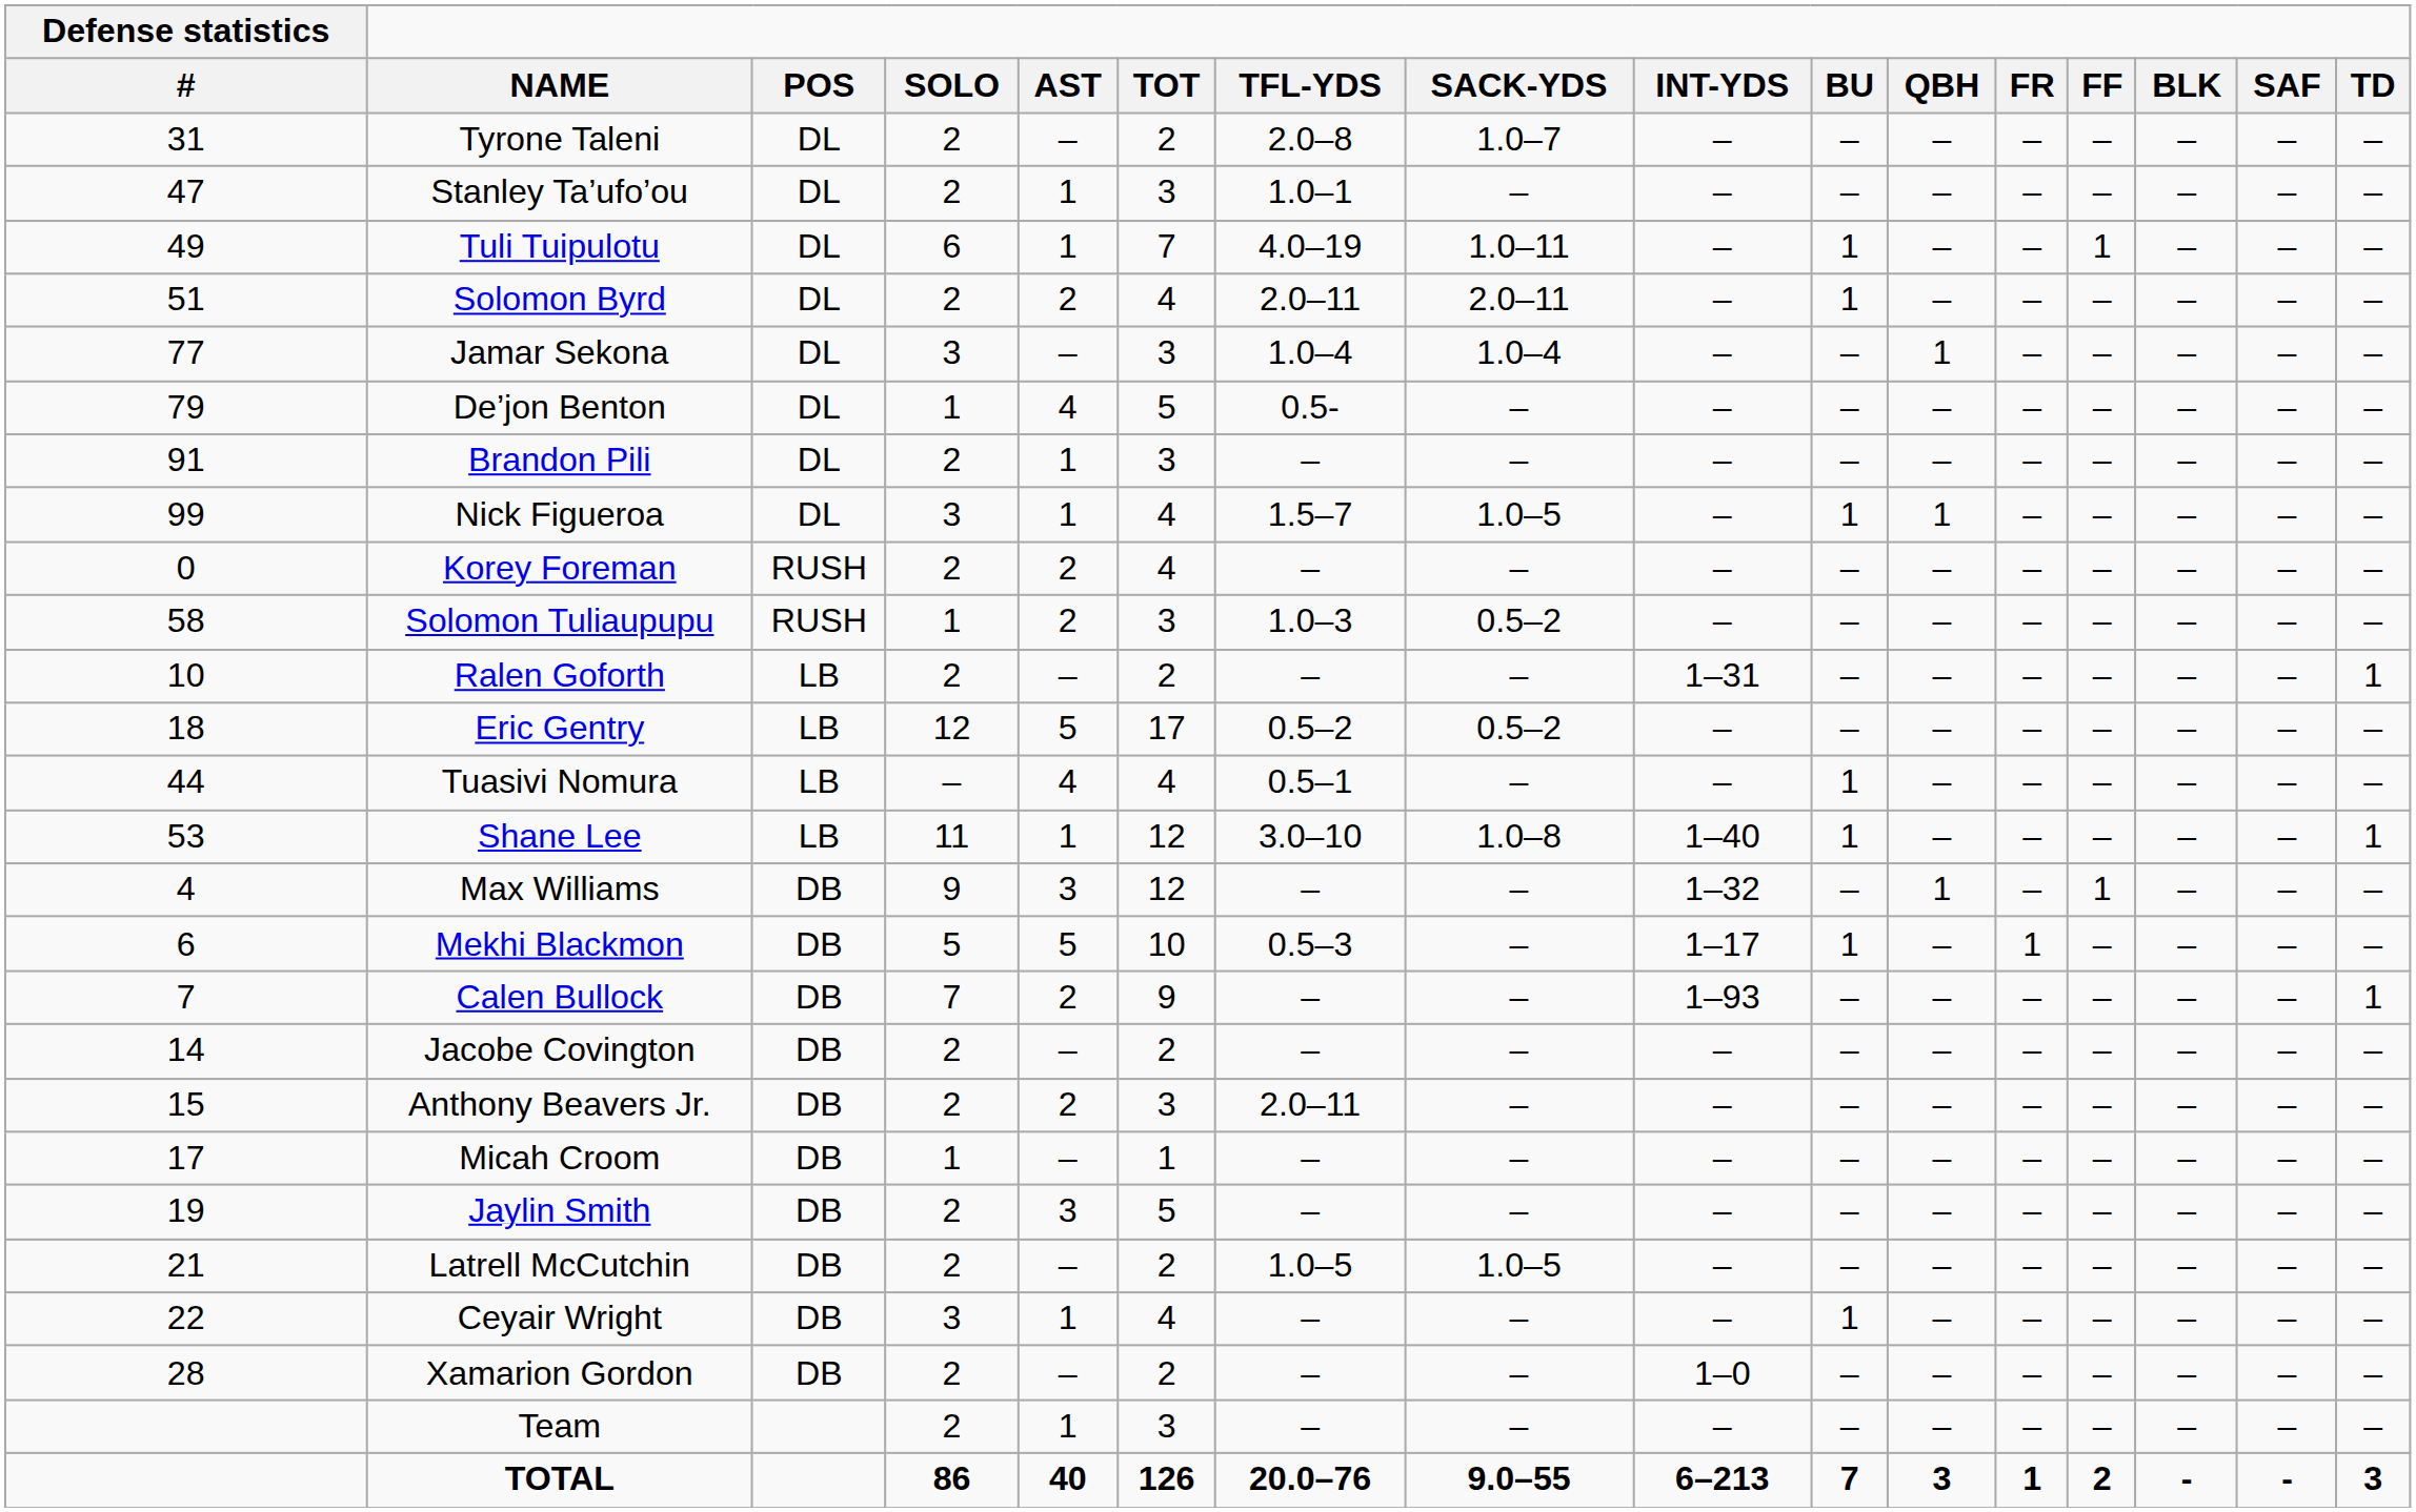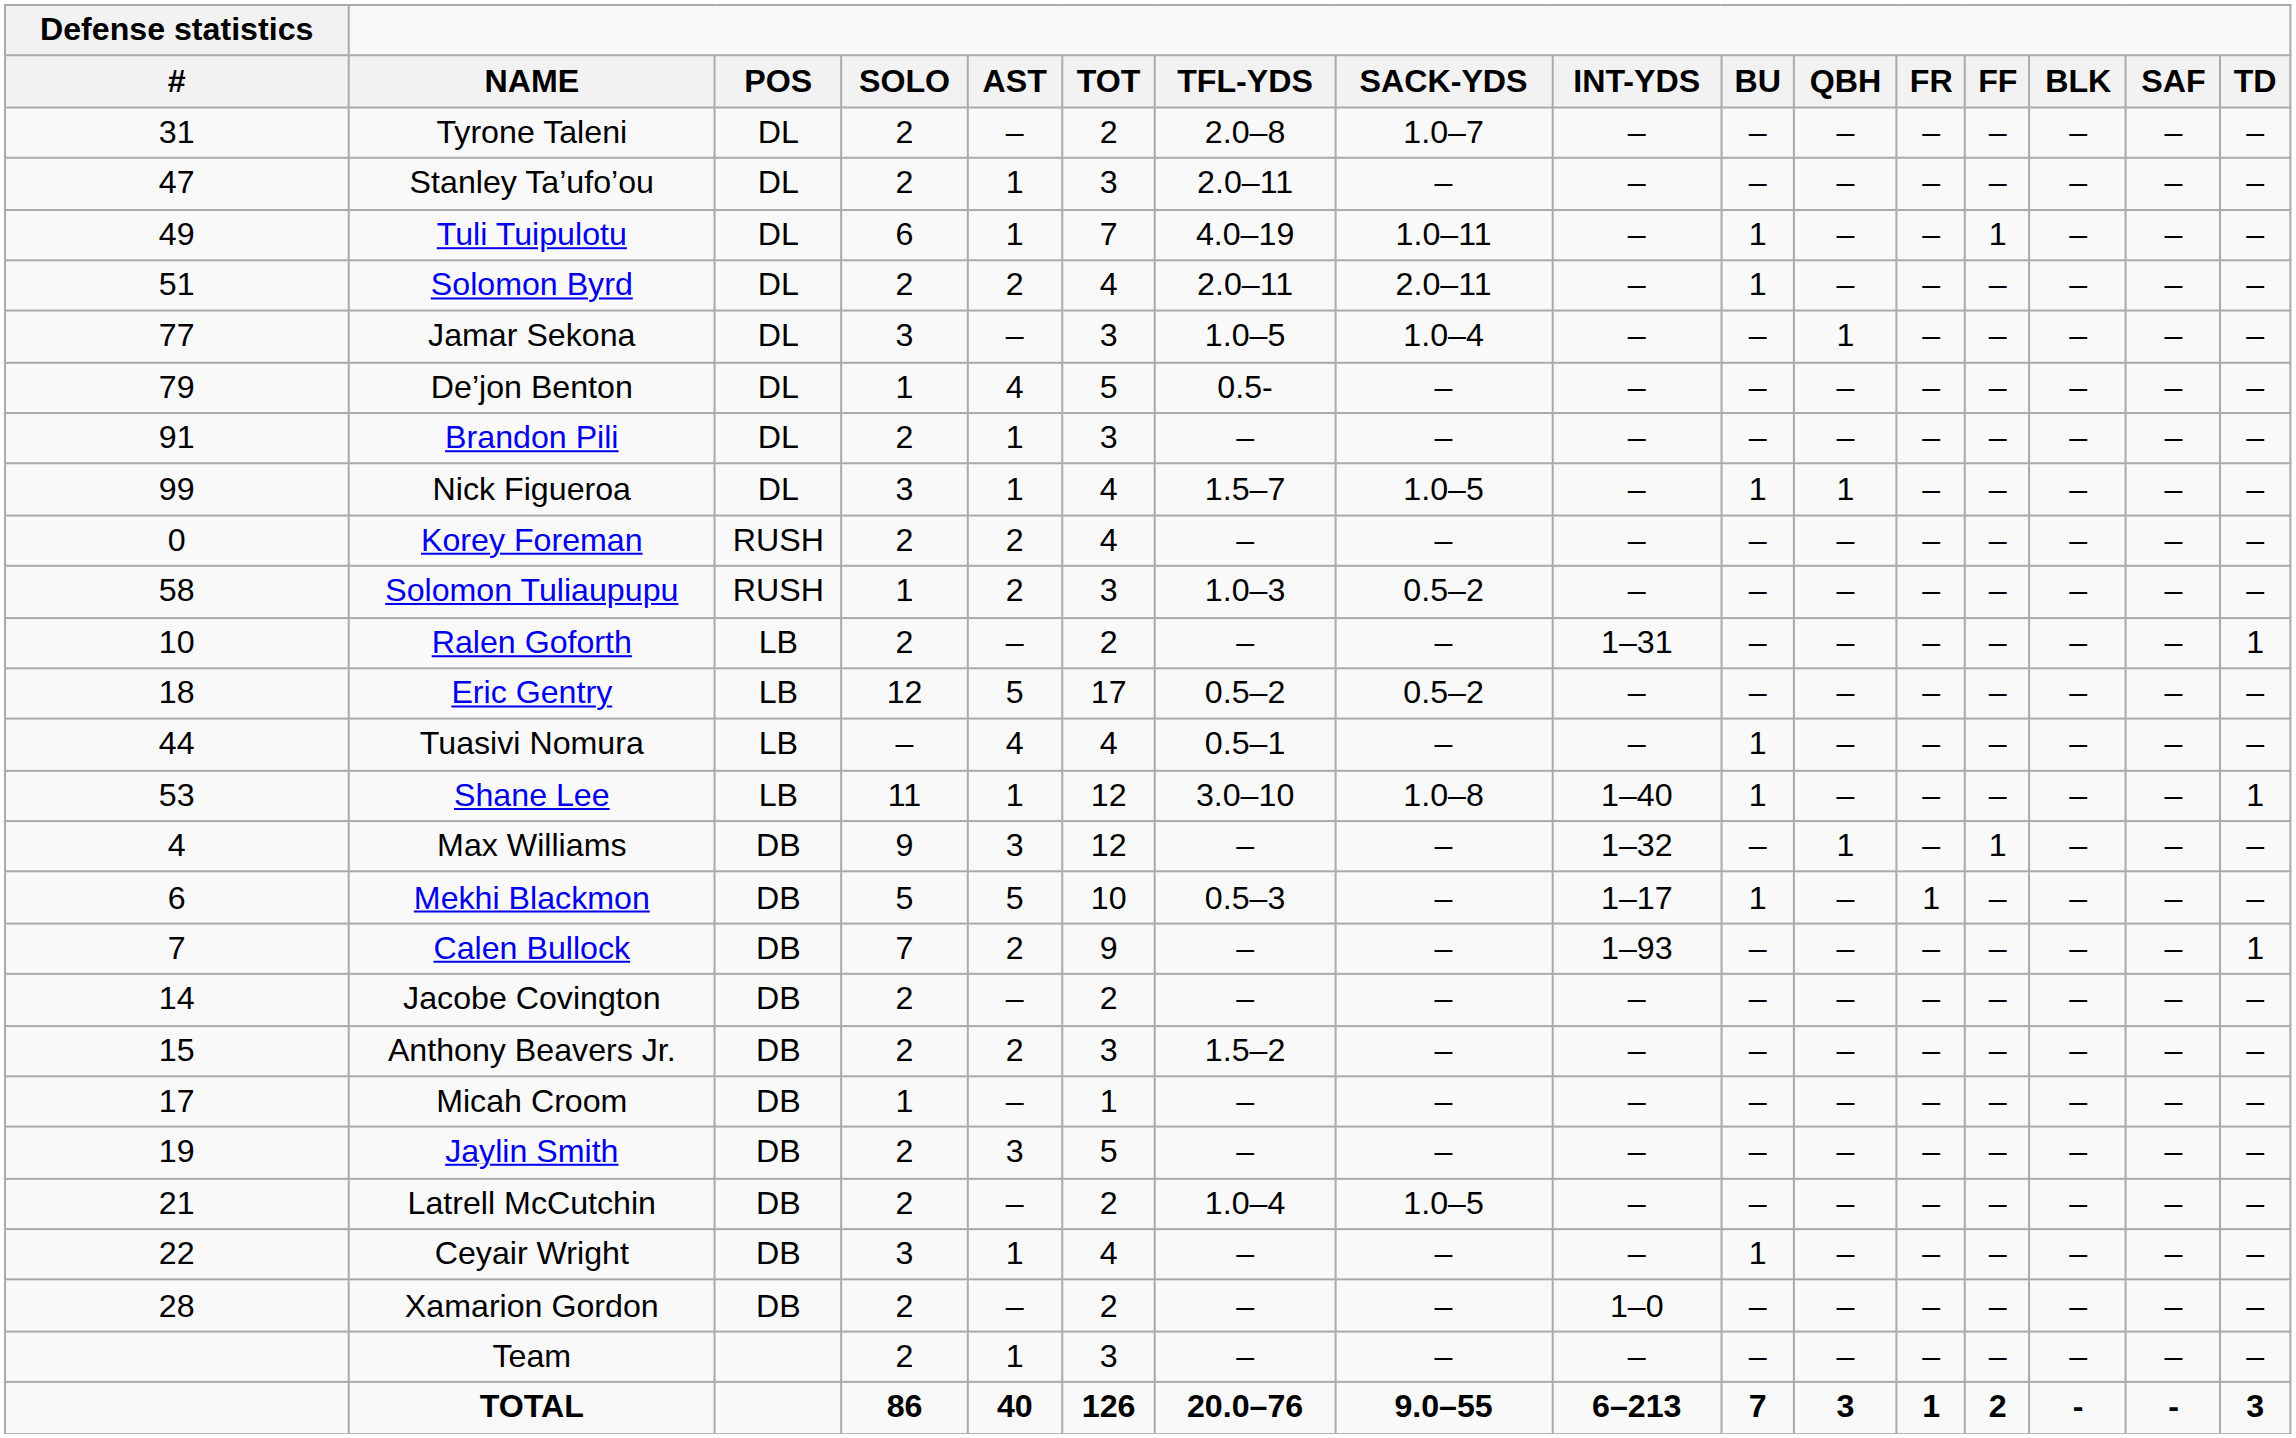Stanley Ta’ufo’ou | TFL-YDS: 1.0–1 -> 2.0–11
Jamar Sekona | TFL-YDS: 1.0–4 -> 1.0–5
Anthony Beavers Jr. | TFL-YDS: 2.0–11 -> 1.5–2
Latrell McCutchin | TFL-YDS: 1.0–5 -> 1.0–4
